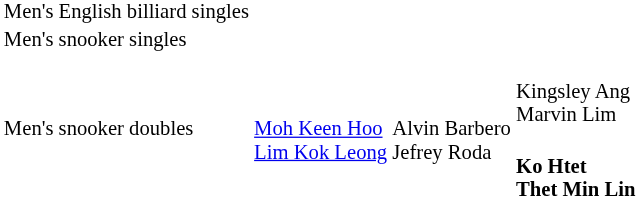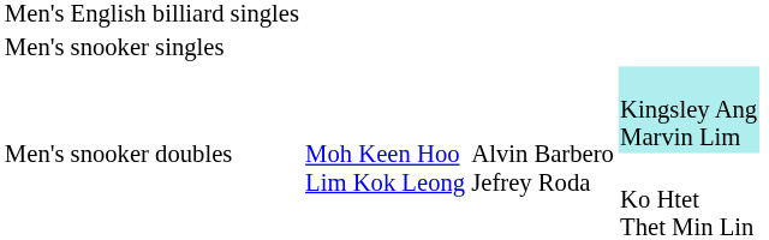Men's snooker doubles / Kingsley Ang Marvin Lim | column 4: no background -> paleturquoise background
Men's snooker doubles / Ko Htet Thet Min Lin | column 4: bold -> normal
